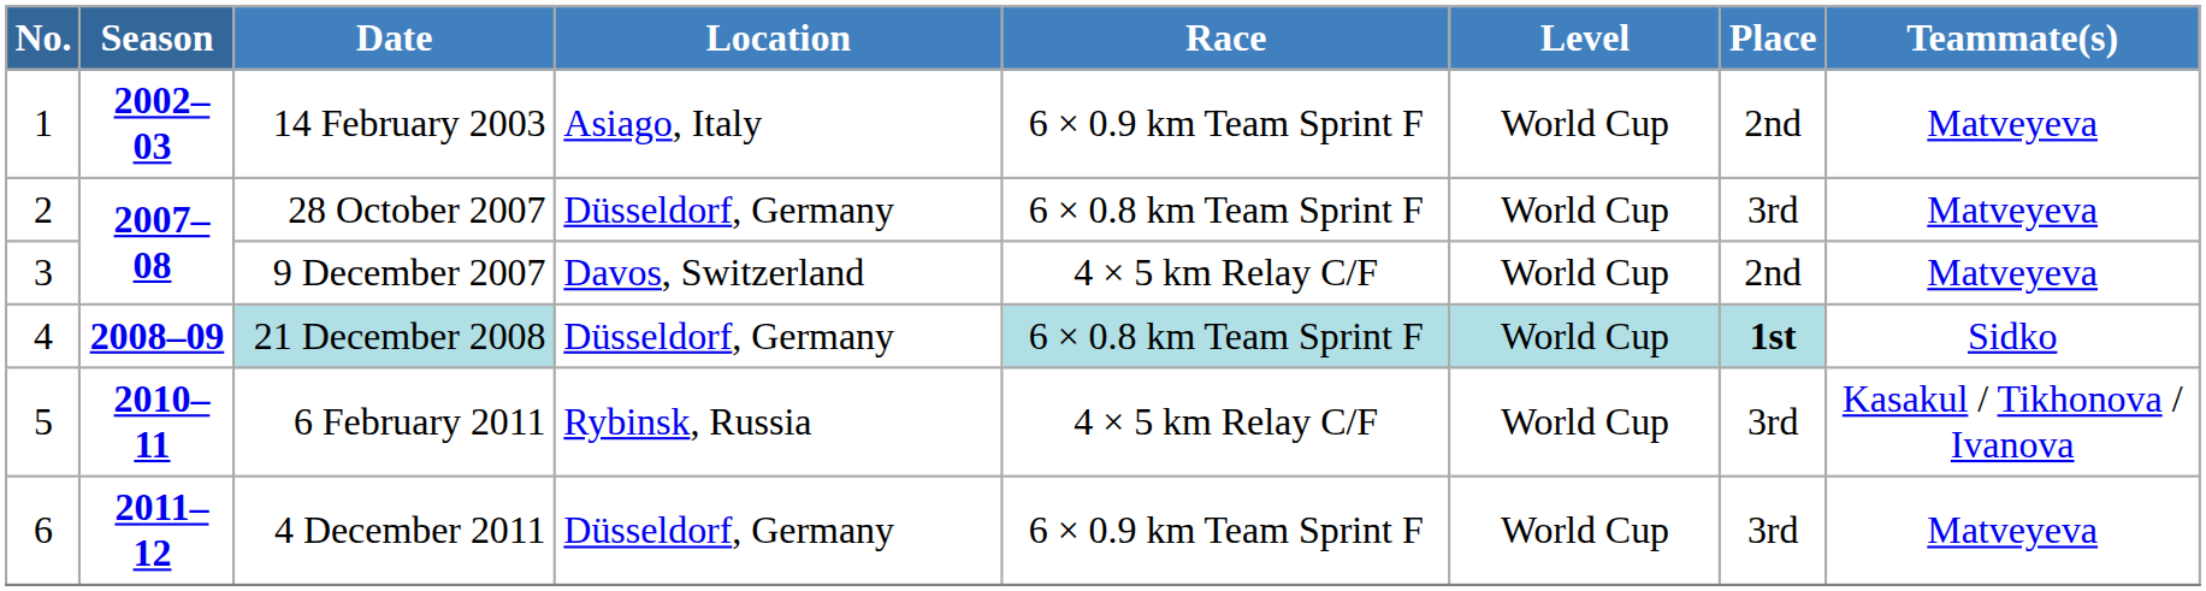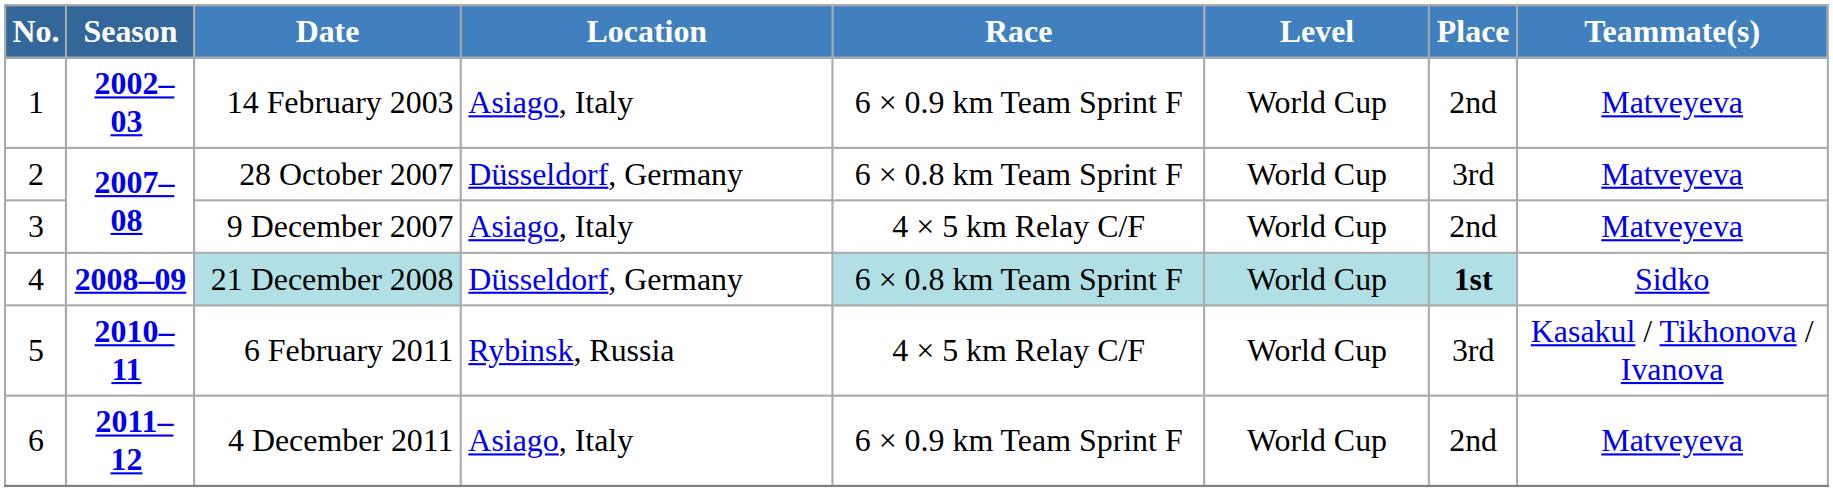9 December 2007 | Location: Davos, Switzerland -> Asiago, Italy
4 December 2011 | Location: Düsseldorf, Germany -> Asiago, Italy
4 December 2011 | Place: 3rd -> 2nd
